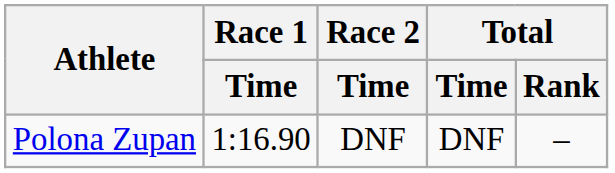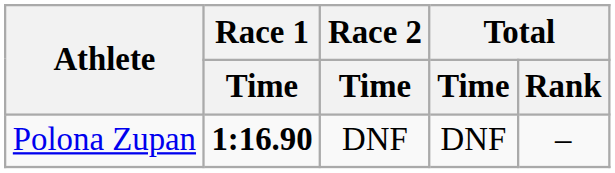Polona Zupan | Race 1 / Time: normal -> bold
